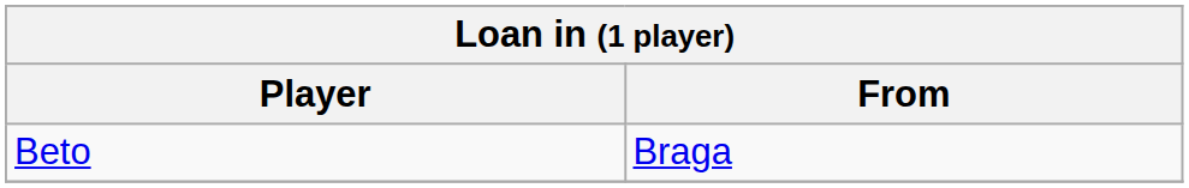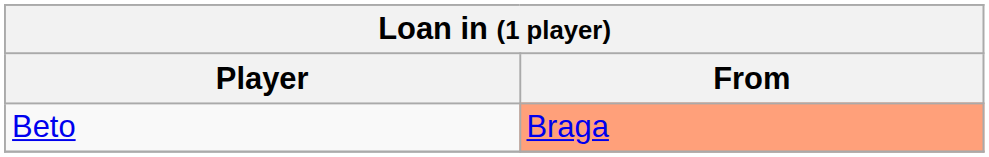Beto | From: no background -> lightsalmon background
